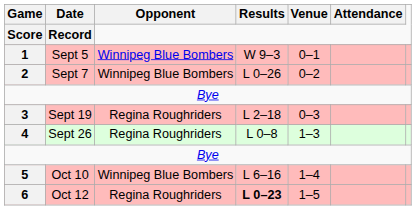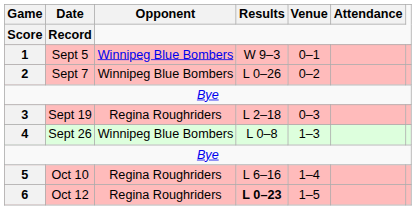4 | Opponent: Regina Roughriders -> Winnipeg Blue Bombers
5 | Opponent: Winnipeg Blue Bombers -> Regina Roughriders
